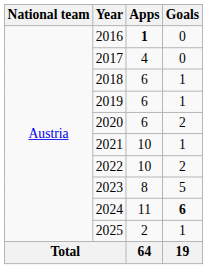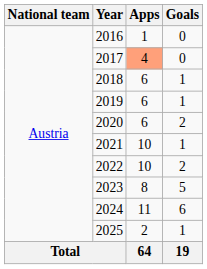2016 | Apps: bold -> normal
2017 | Apps: no background -> lightsalmon background
2024 | Goals: bold -> normal
